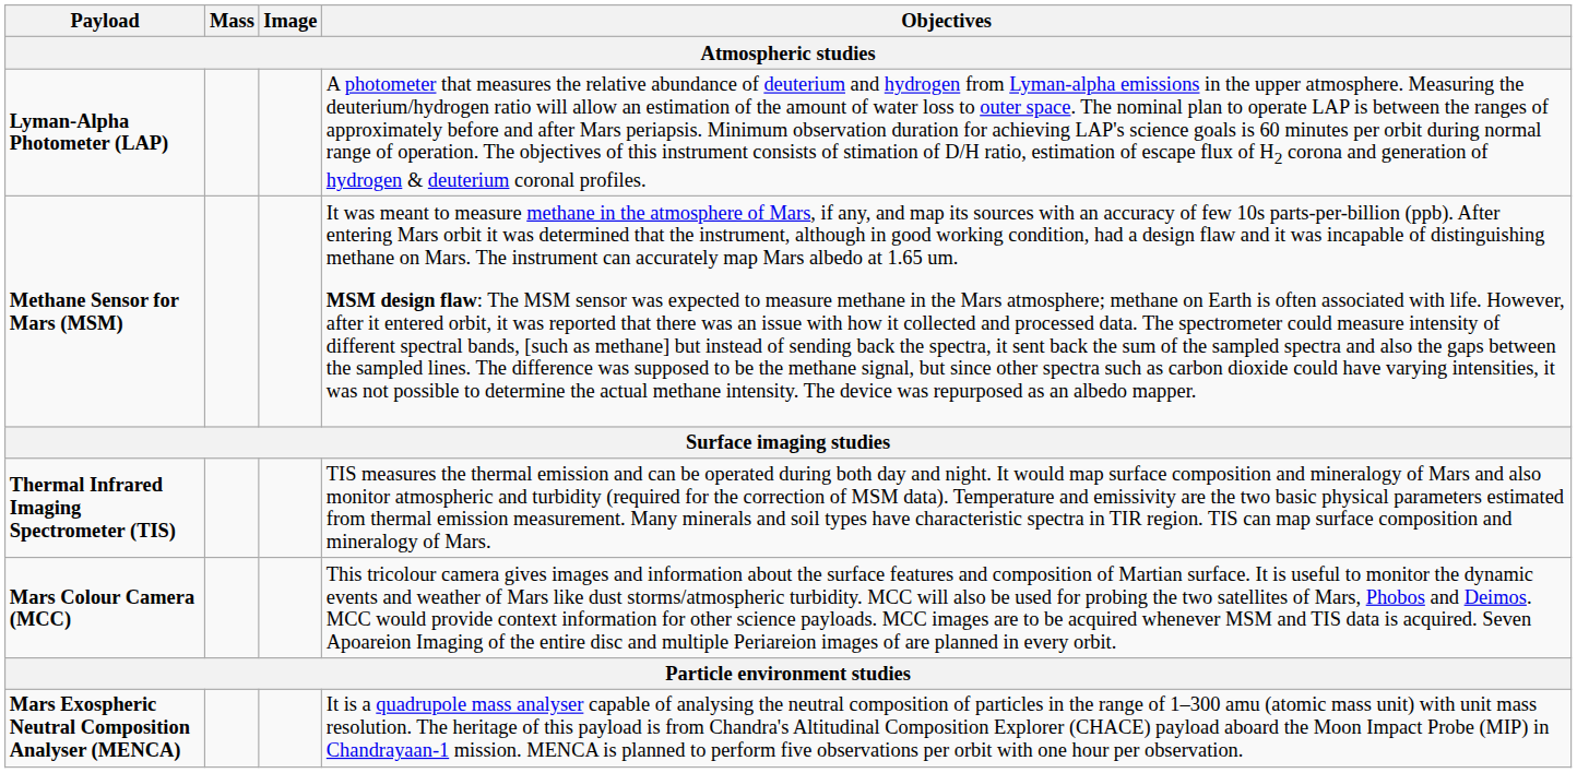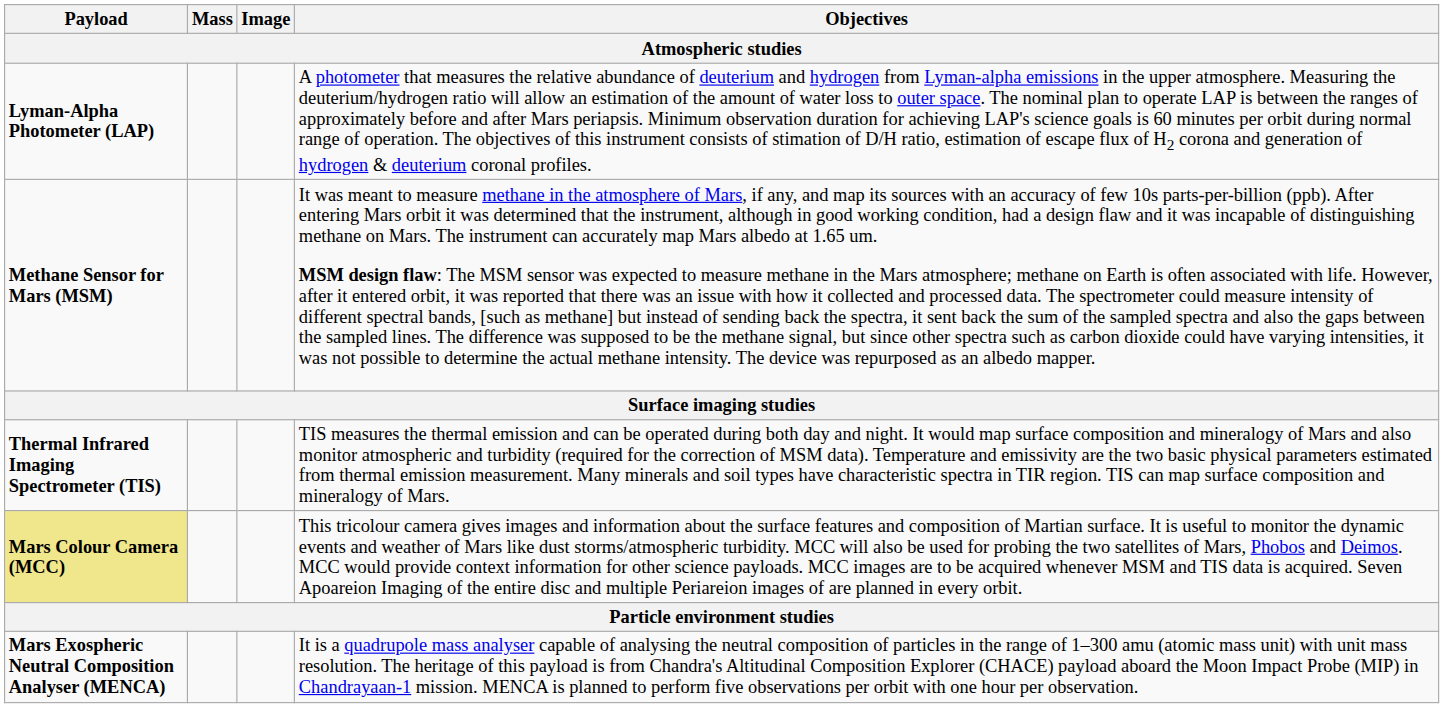Mars Colour Camera (MCC) | Payload: no background -> khaki background
